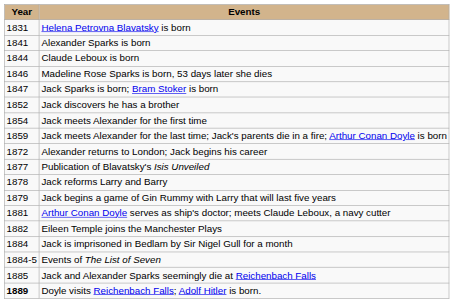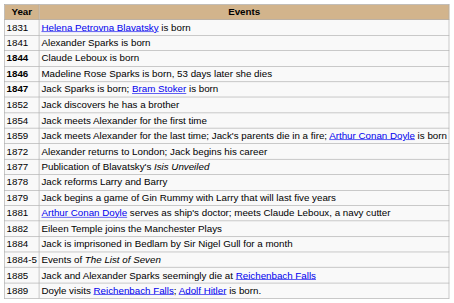Claude Leboux is born | Year: normal -> bold
Madeline Rose Sparks is born, 53 days later she dies | Year: normal -> bold
Jack Sparks is born; Bram Stoker is born | Year: normal -> bold
Doyle visits Reichenbach Falls; Adolf Hitler is born. | Year: bold -> normal
